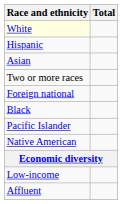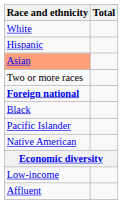White | Race and ethnicity: lightyellow background -> no background
Asian | Race and ethnicity: no background -> lightsalmon background
Foreign national | Race and ethnicity: normal -> bold
